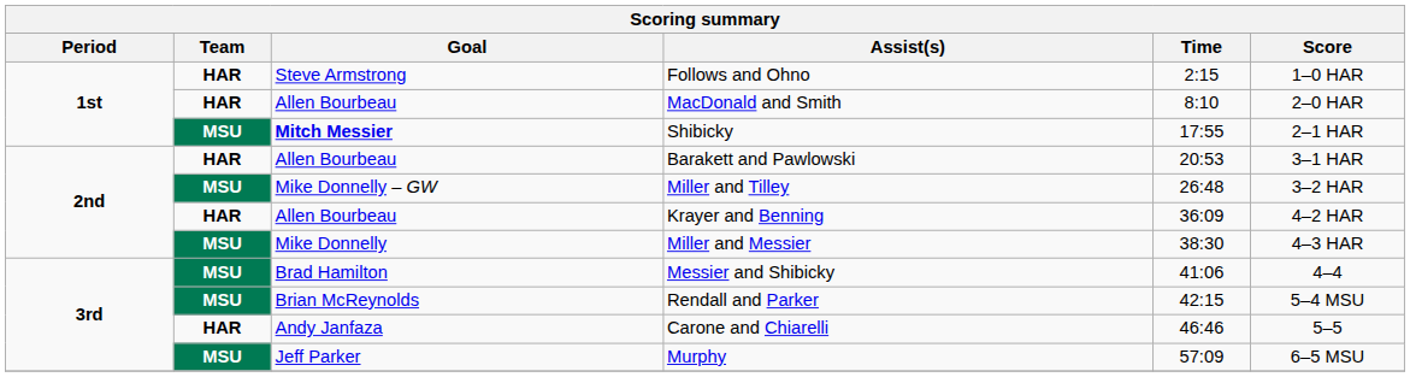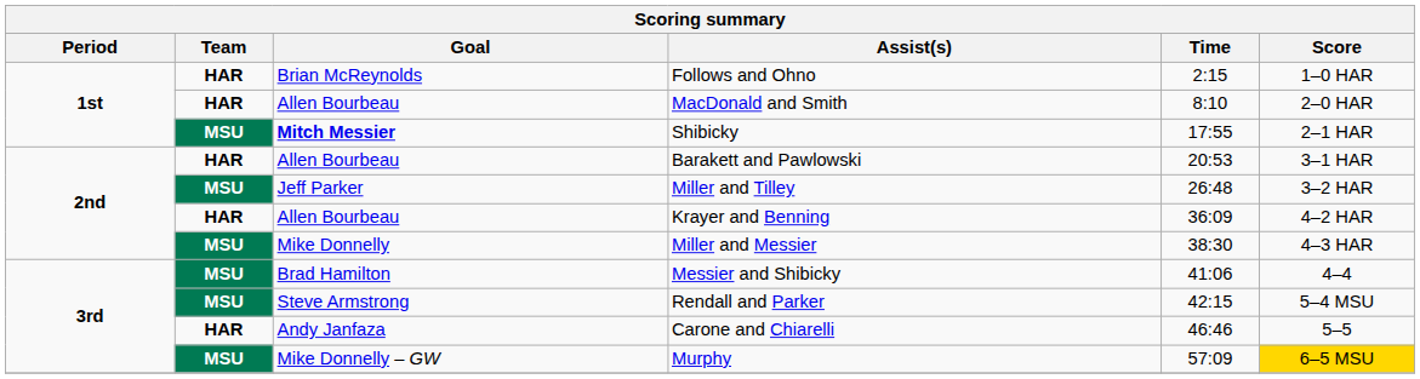Follows and Ohno | Goal: Steve Armstrong -> Brian McReynolds
Miller and Tilley | Goal: Mike Donnelly – GW -> Jeff Parker
Rendall and Parker | Goal: Brian McReynolds -> Steve Armstrong
Murphy | Goal: Jeff Parker -> Mike Donnelly – GW
Murphy | Score: no background -> gold background
